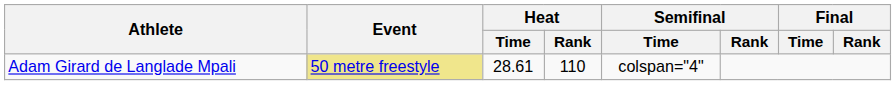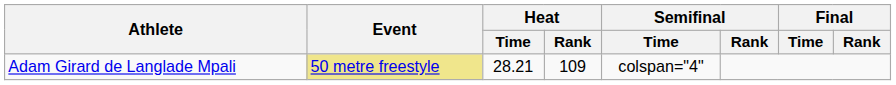Adam Girard de Langlade Mpali | Heat / Time: 28.61 -> 28.21
Adam Girard de Langlade Mpali | Heat / Rank: 110 -> 109
